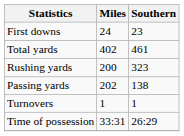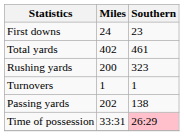rows swapped: Passing yards <-> Turnovers
Time of possession | Southern: no background -> pink background
